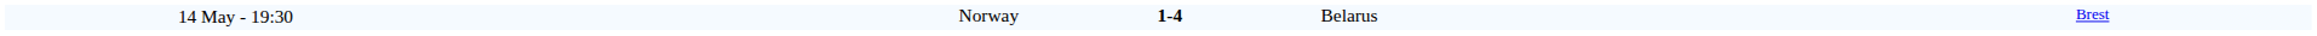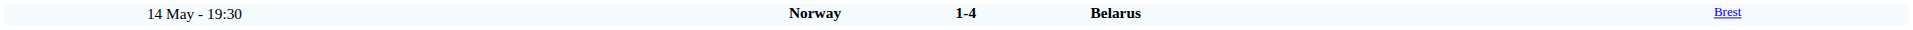Norway | column 2: normal -> bold
Norway | column 4: normal -> bold
